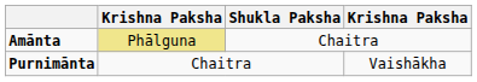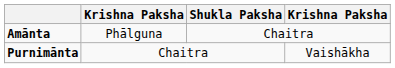Amānta | column 2: khaki background -> no background
